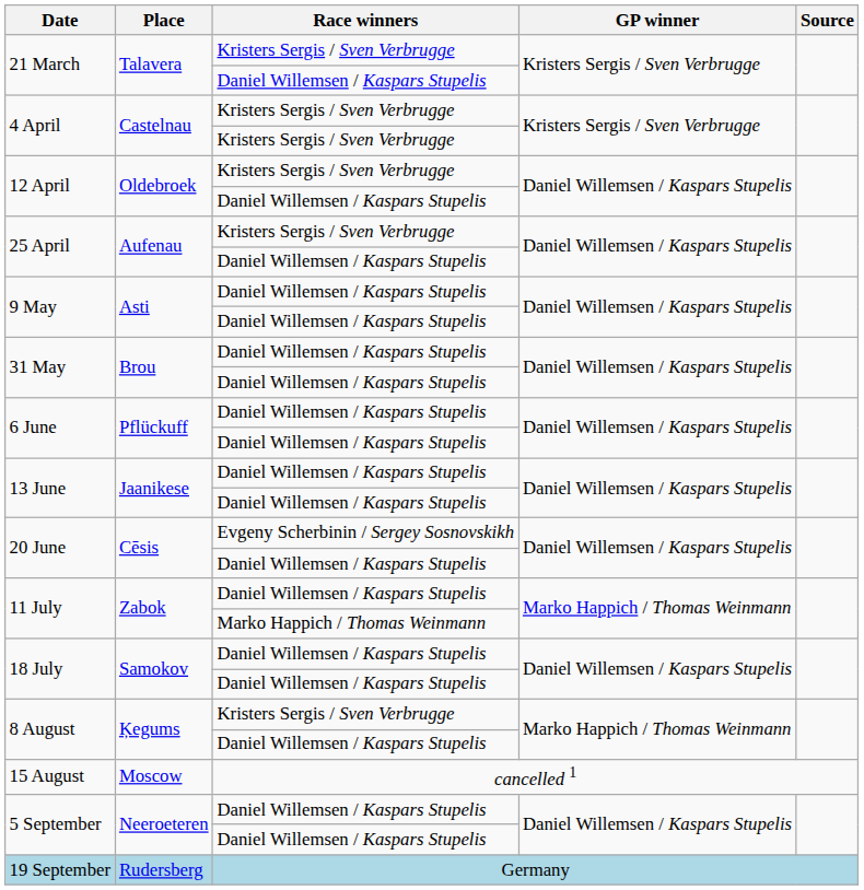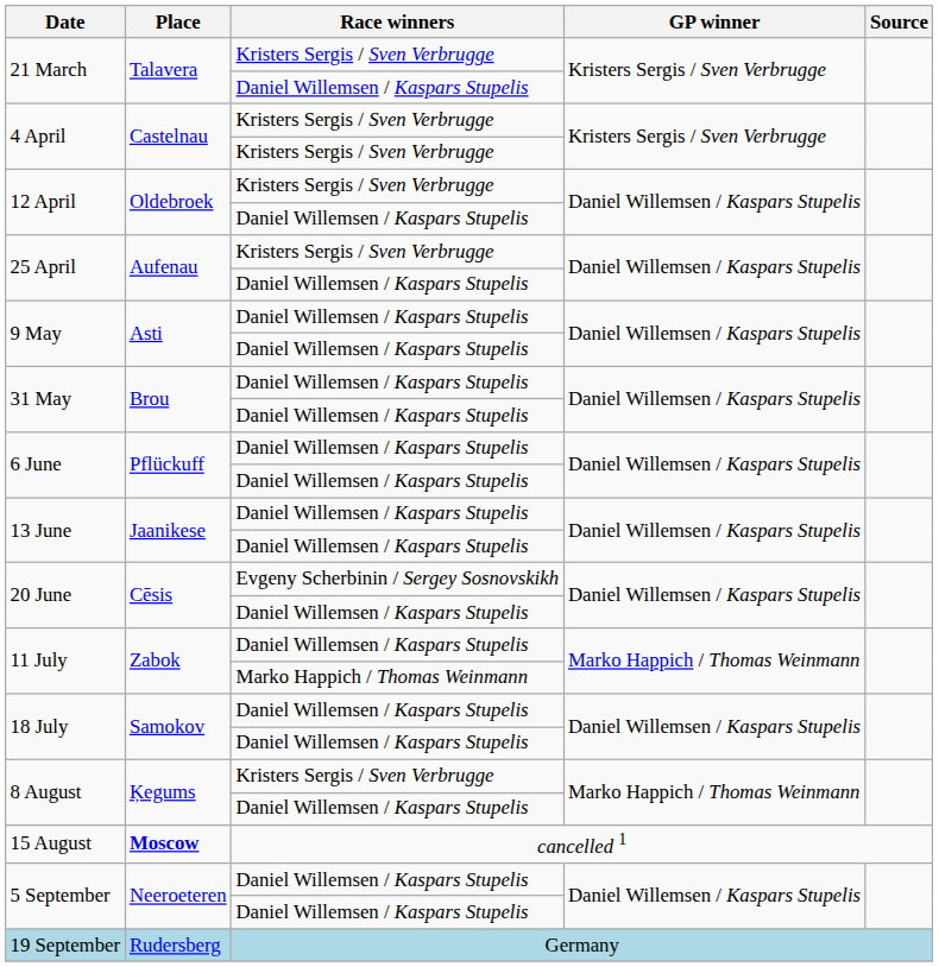15 August | Place: normal -> bold
